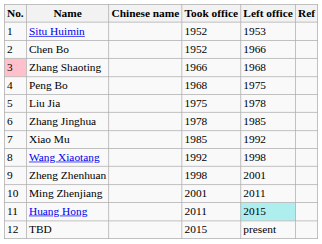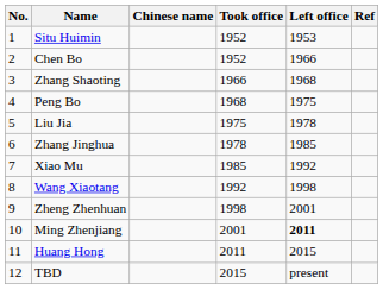Zhang Shaoting | No.: pink background -> no background
Ming Zhenjiang | Left office: normal -> bold
Huang Hong | Left office: paleturquoise background -> no background
